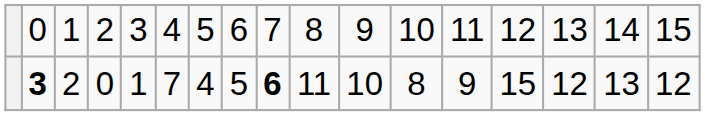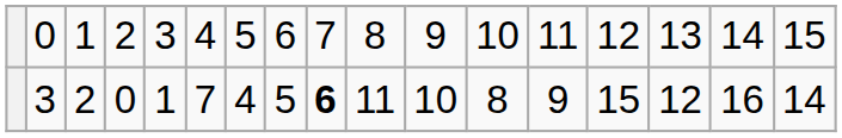row 2 | column 2: bold -> normal
row 2 | column 16: 13 -> 16
row 2 | column 17: 12 -> 14
